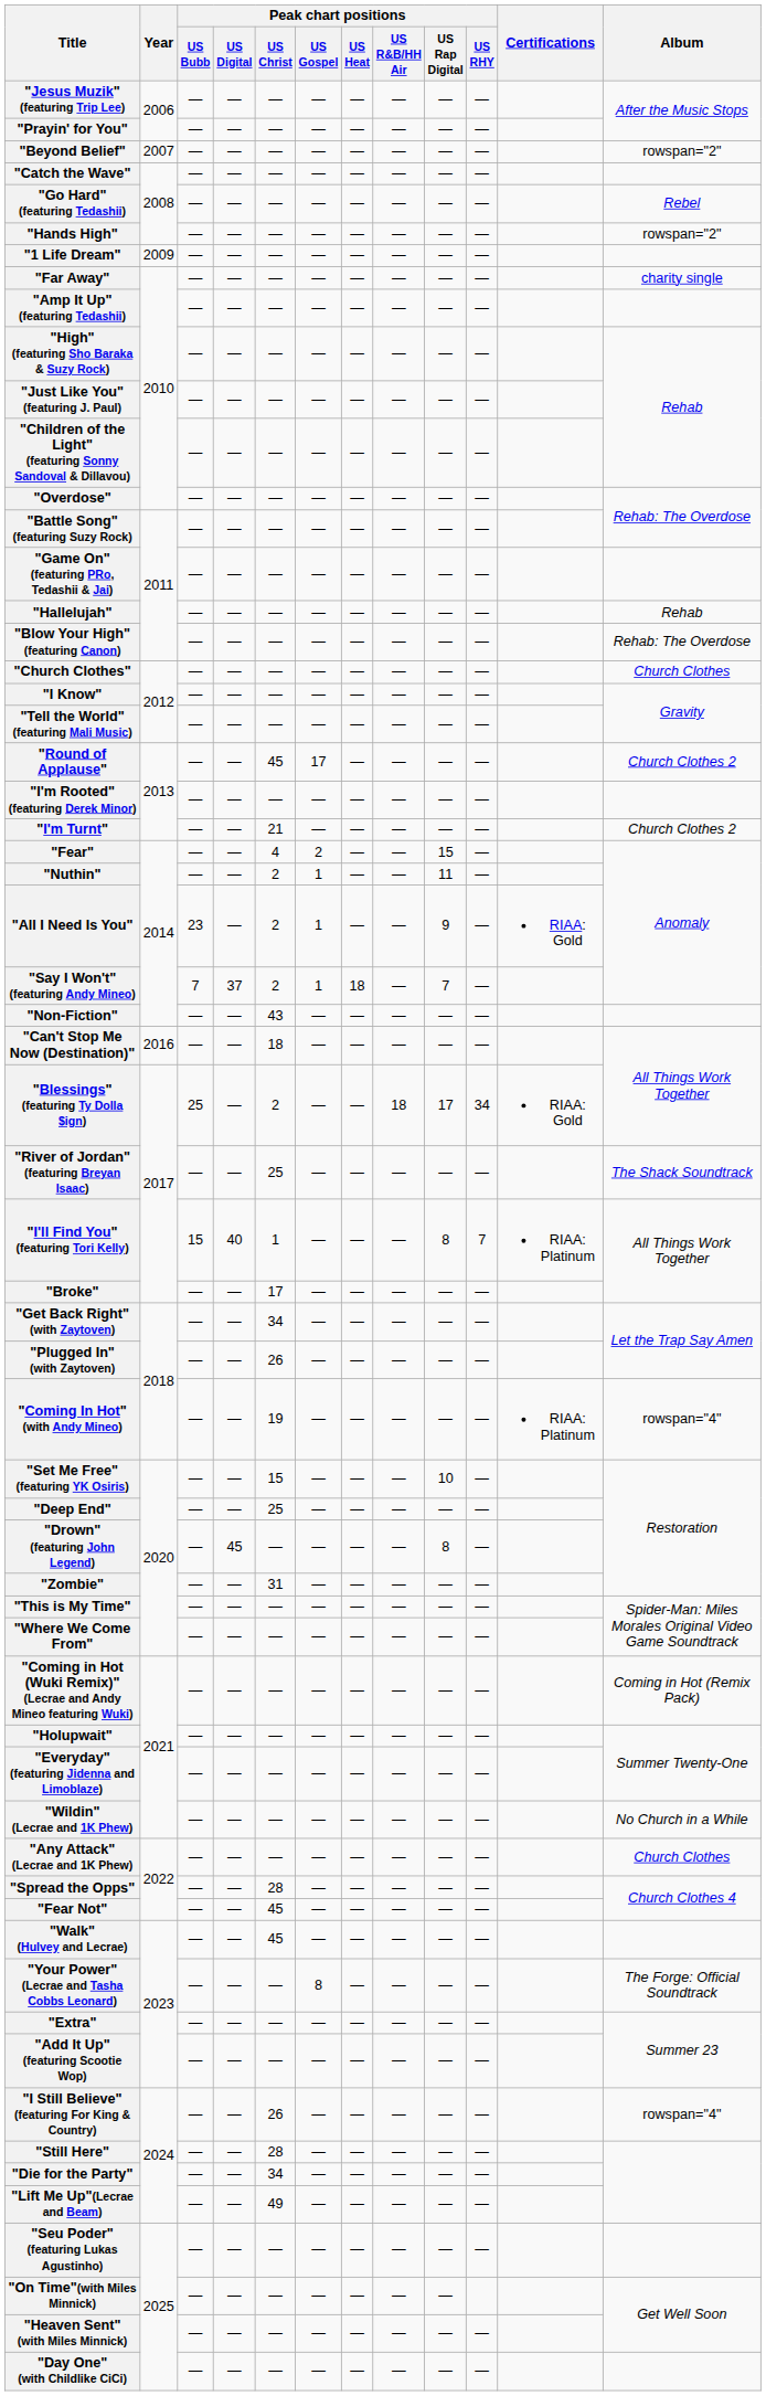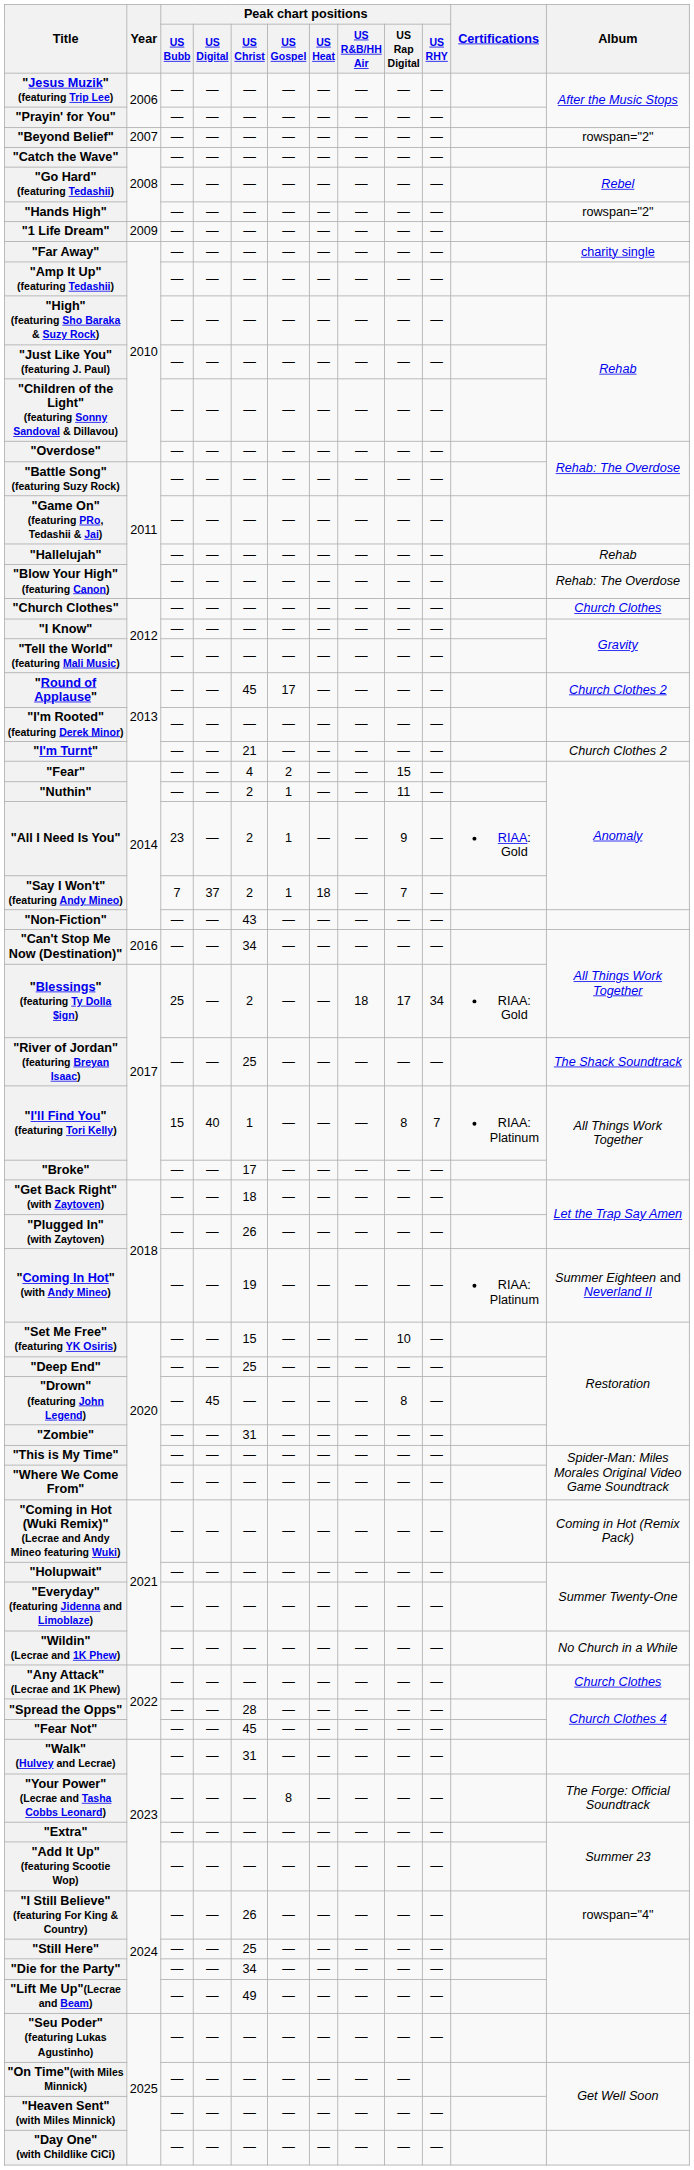"Can't Stop Me Now (Destination)" | Peak chart positions / US Christ: 18 -> 34
"Get Back Right" (with Zaytoven) | Peak chart positions / US Christ: 34 -> 18
"Coming In Hot" (with Andy Mineo) | Album: rowspan="4" -> Summer Eighteen and Neverland II
"Walk" (Hulvey and Lecrae) | Peak chart positions / US Christ: 45 -> 31
"Still Here" | Peak chart positions / US Christ: 28 -> 25
